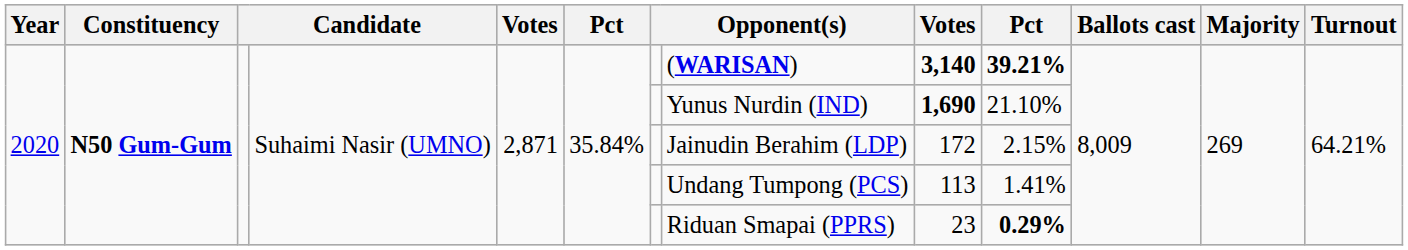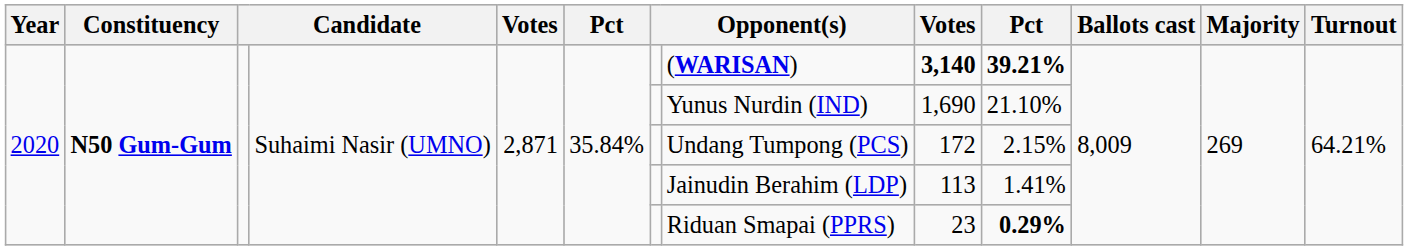row 3 | column 9: bold -> normal
row 4 | column 8: Jainudin Berahim (LDP) -> Undang Tumpong (PCS)
row 5 | column 8: Undang Tumpong (PCS) -> Jainudin Berahim (LDP)
